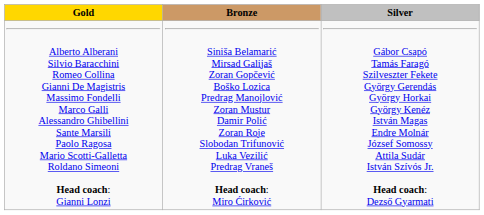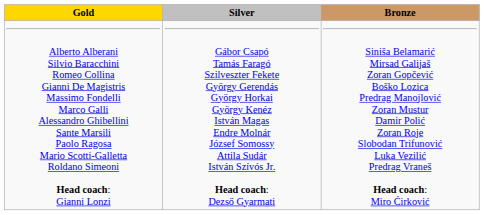columns swapped: Silver <-> Bronze
